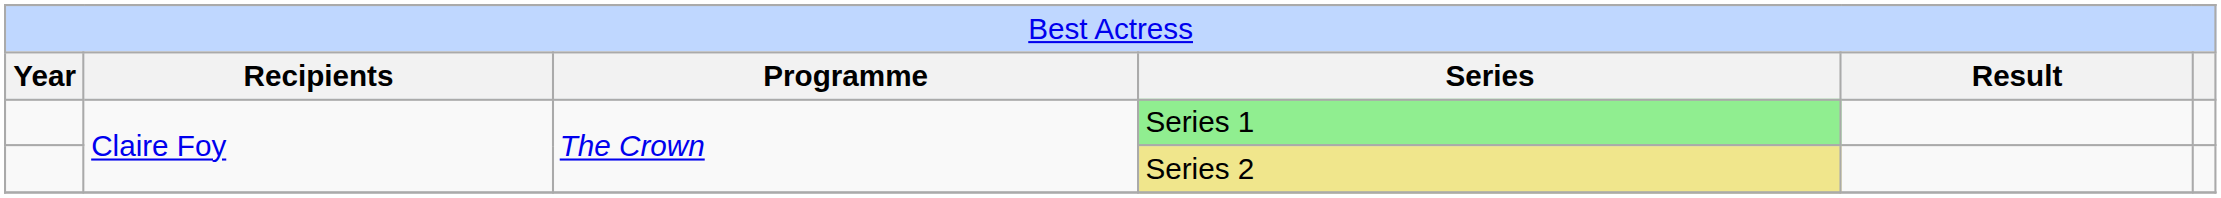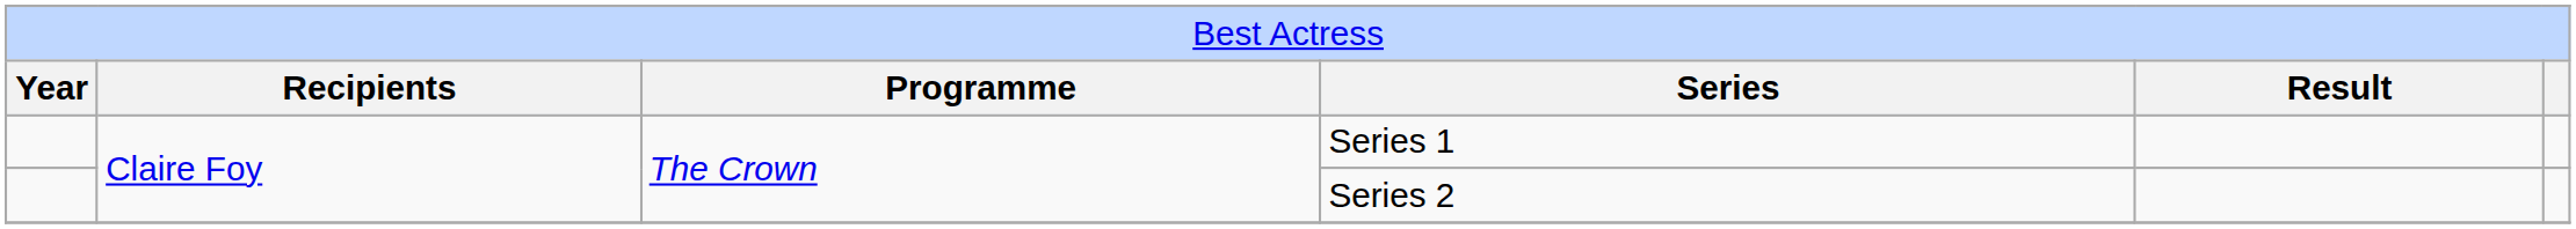Series 1 | column 4: lightgreen background -> no background
Series 2 | column 4: khaki background -> no background
